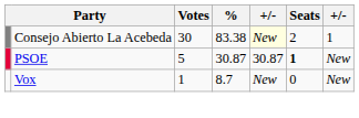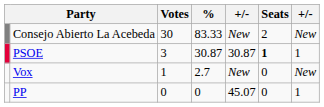Consejo Abierto La Acebeda | %: 83.38 -> 83.33
Consejo Abierto La Acebeda | column 5: lightyellow background -> no background
Consejo Abierto La Acebeda | column 7: 1 -> New
PSOE | Votes: 5 -> 3
PSOE | column 7: New -> 1
Vox | %: 8.7 -> 2.7
+ row: PP | 0 | 0 | 45.07 | 0 | 1
